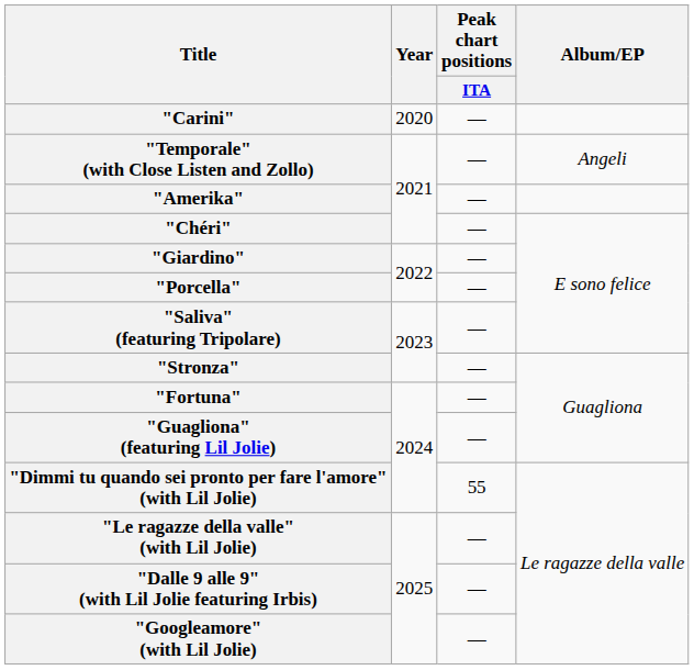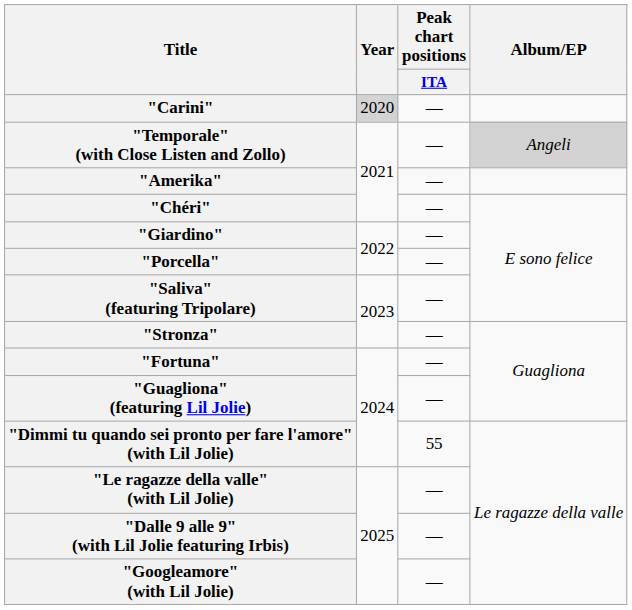"Carini" | Year: no background -> lightgrey background
"Temporale" (with Close Listen and Zollo) | Album/EP: no background -> lightgrey background
